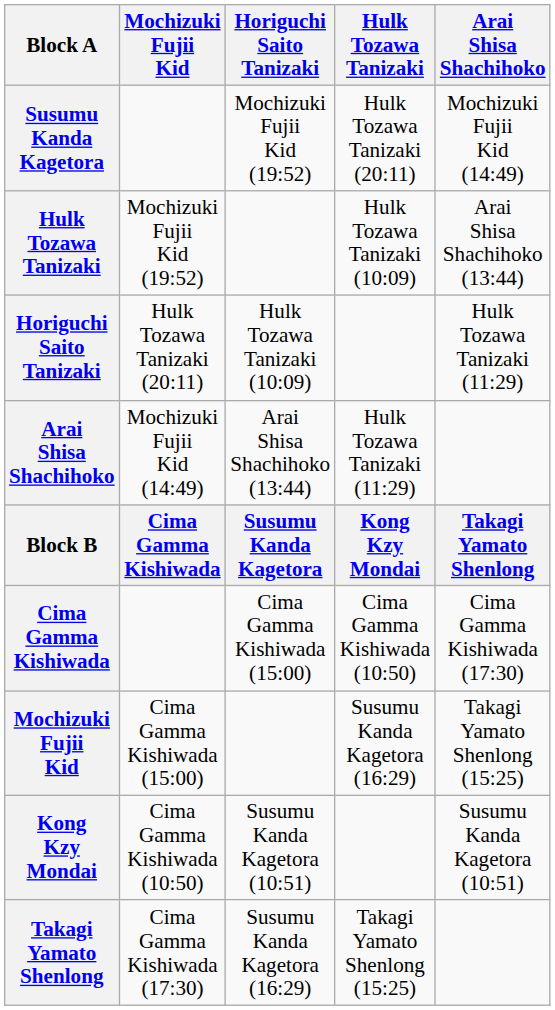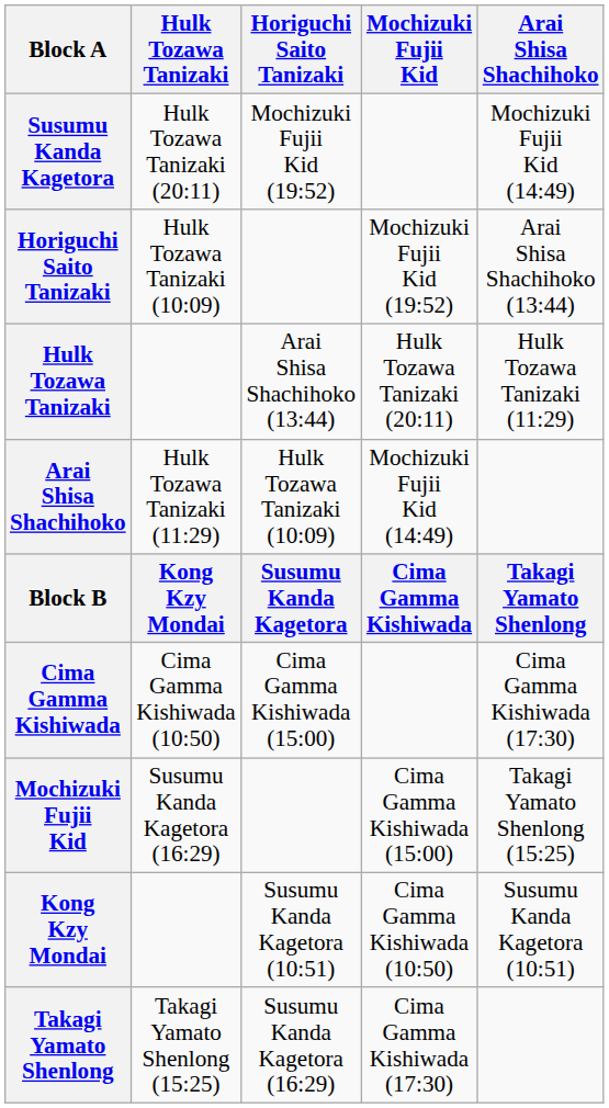columns swapped: Mochizuki Fujii Kid <-> Hulk Tozawa Tanizaki
row 3 | Block A: Hulk Tozawa Tanizaki -> Horiguchi Saito Tanizaki
row 4 | Block A: Horiguchi Saito Tanizaki -> Hulk Tozawa Tanizaki
row 4 | Horiguchi Saito Tanizaki: Hulk Tozawa Tanizaki (10:09) -> Arai Shisa Shachihoko (13:44)
row 5 | Horiguchi Saito Tanizaki: Arai Shisa Shachihoko (13:44) -> Hulk Tozawa Tanizaki (10:09)
